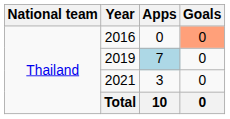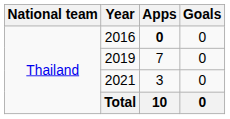2016 | Apps: normal -> bold
2016 | Goals: lightsalmon background -> no background
2019 | Apps: lightblue background -> no background
